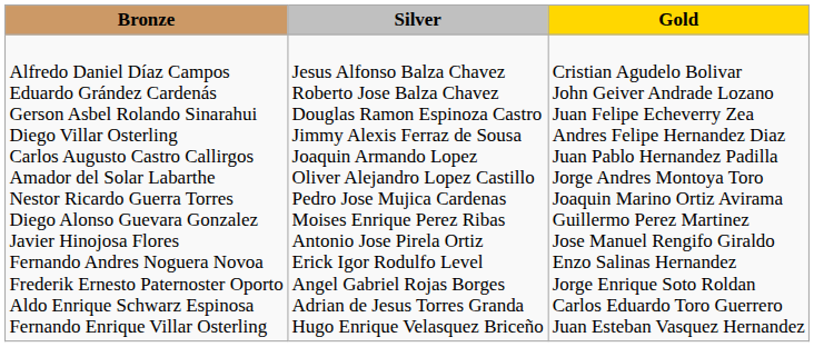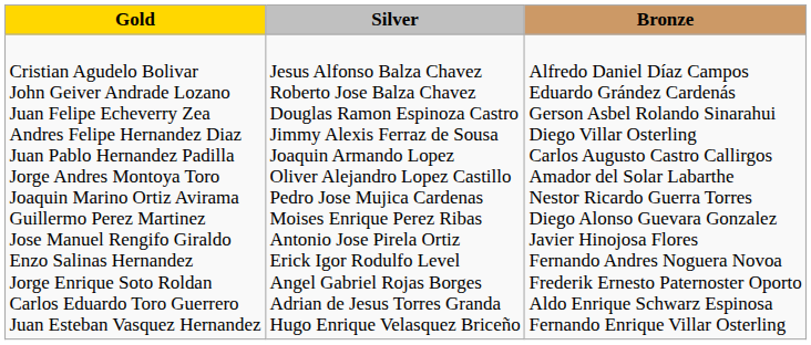columns swapped: Gold <-> Bronze
